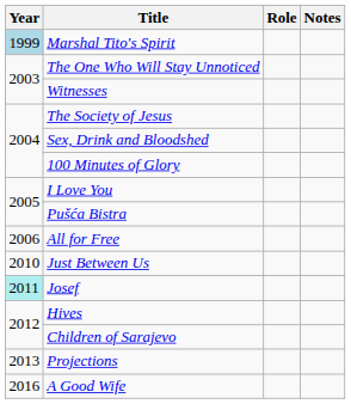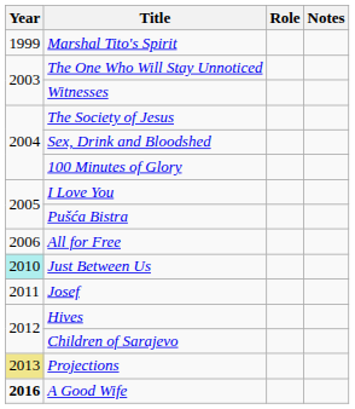Marshal Tito's Spirit | Year: lightblue background -> no background
Just Between Us | Year: no background -> paleturquoise background
Josef | Year: paleturquoise background -> no background
Projections | Year: no background -> khaki background
A Good Wife | Year: normal -> bold
